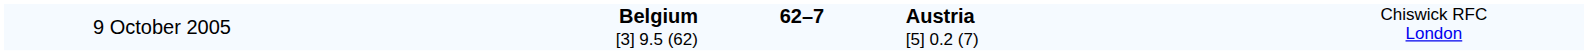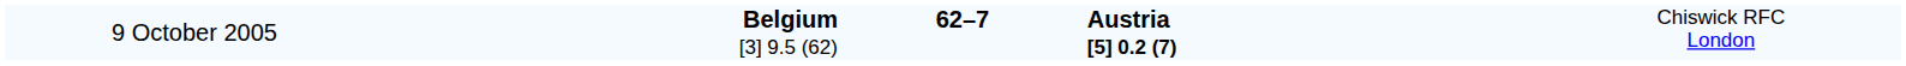[3] 9.5 (62) | column 4: normal -> bold
